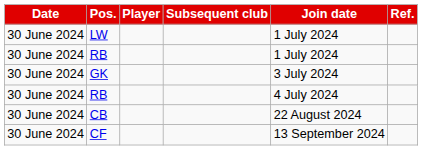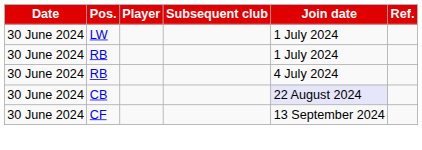- row: 30 June 2024 | GK | 3 July 2024
CB | Join date: no background -> lavender background
